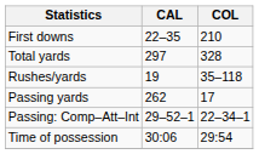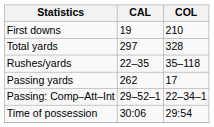First downs | CAL: 22–35 -> 19
Rushes/yards | CAL: 19 -> 22–35
